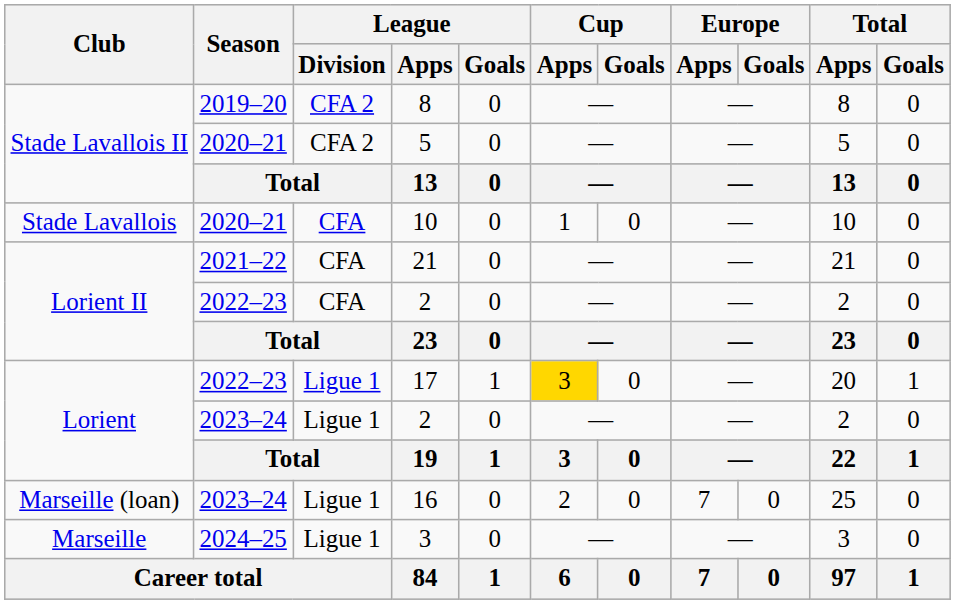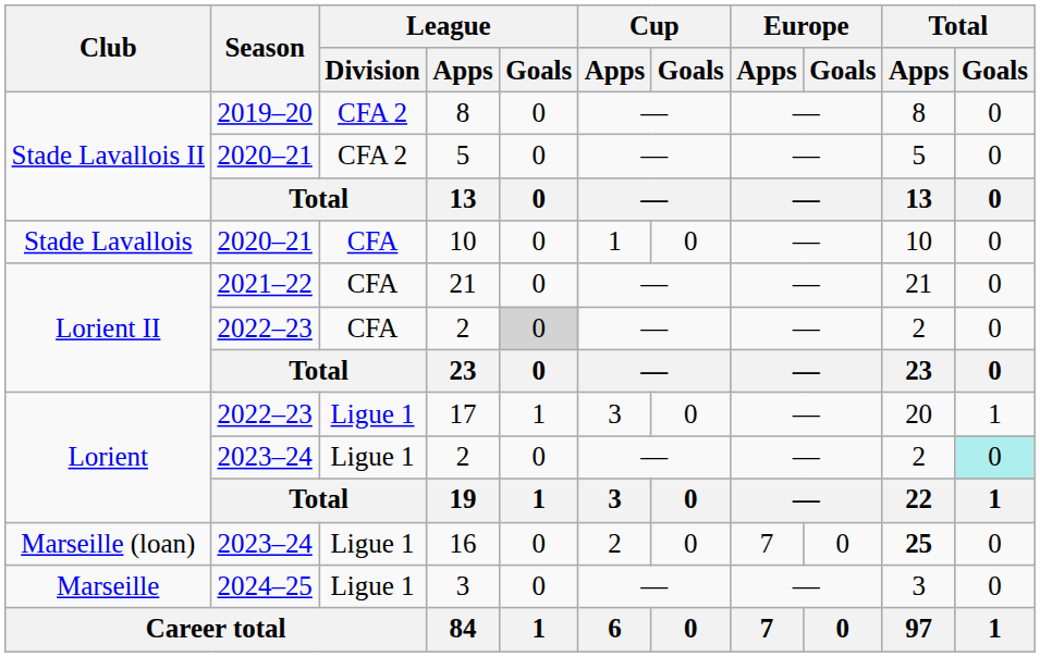Lorient II / 2 | League / Goals: no background -> lightgrey background
17 | Cup / Apps: gold background -> no background
Lorient / 2 | Total / Goals: no background -> paleturquoise background
16 | Total / Apps: normal -> bold
